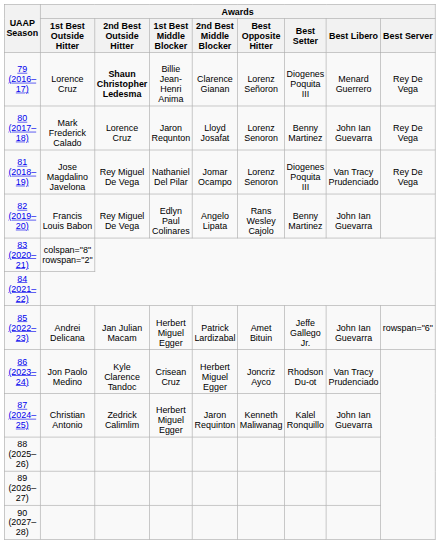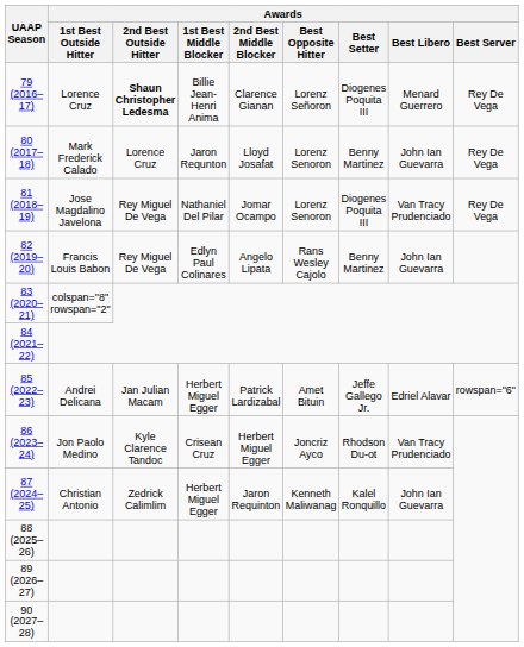85 (2022–23) | Awards / Best Libero: John Ian Guevarra -> Edriel Alavar
